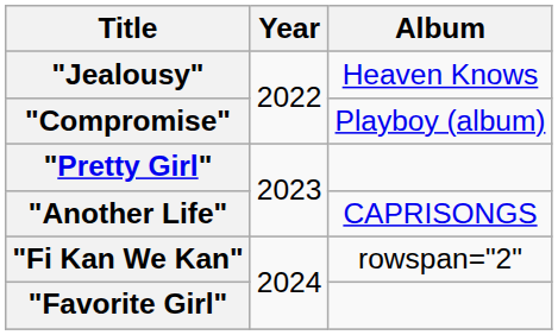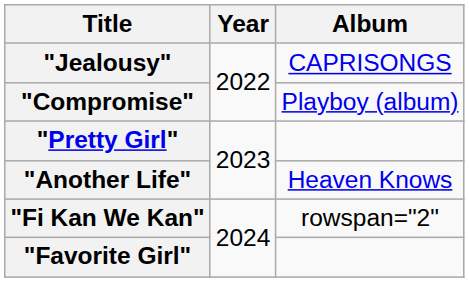"Jealousy" | Album: Heaven Knows -> CAPRISONGS
"Another Life" | Album: CAPRISONGS -> Heaven Knows
